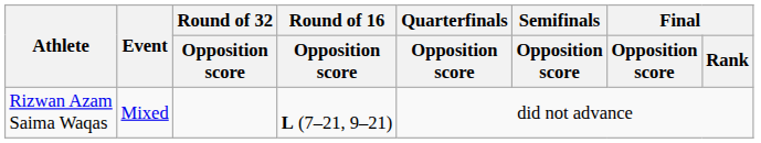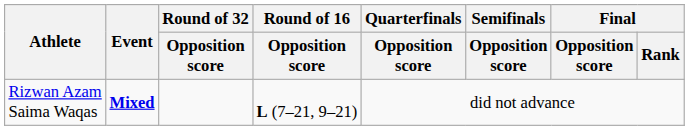Rizwan Azam Saima Waqas | Event: normal -> bold
